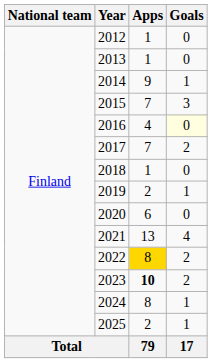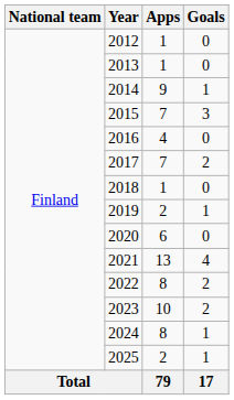2016 | Goals: lightyellow background -> no background
2022 | Apps: gold background -> no background
2023 | Apps: bold -> normal
